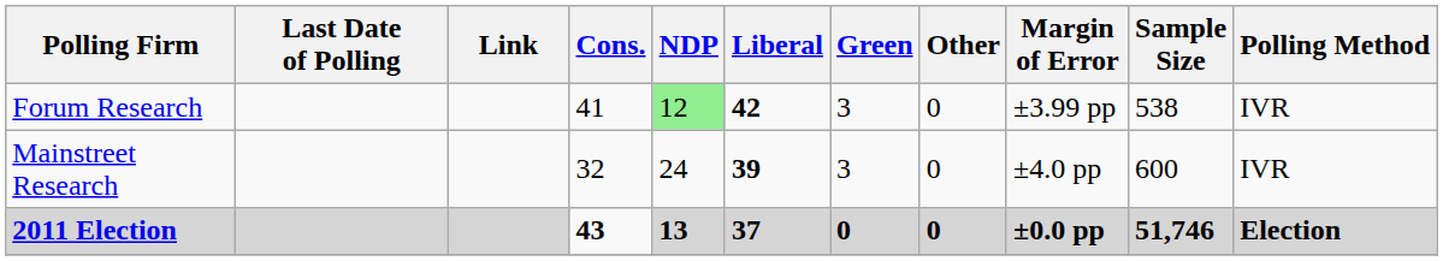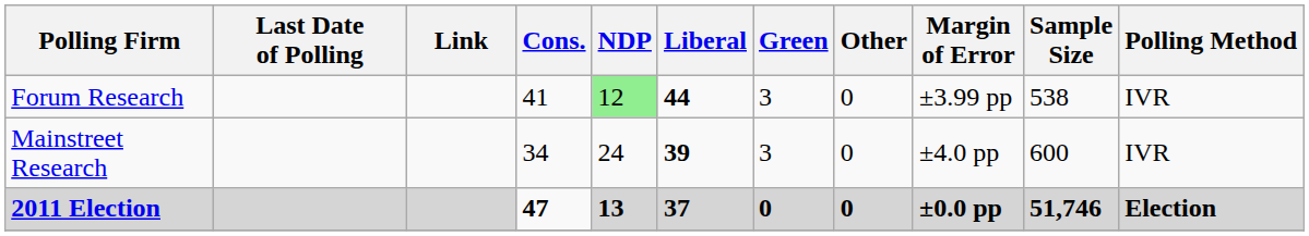Forum Research | Liberal: 42 -> 44
Mainstreet Research | Cons.: 32 -> 34
2011 Election | Cons.: 43 -> 47
